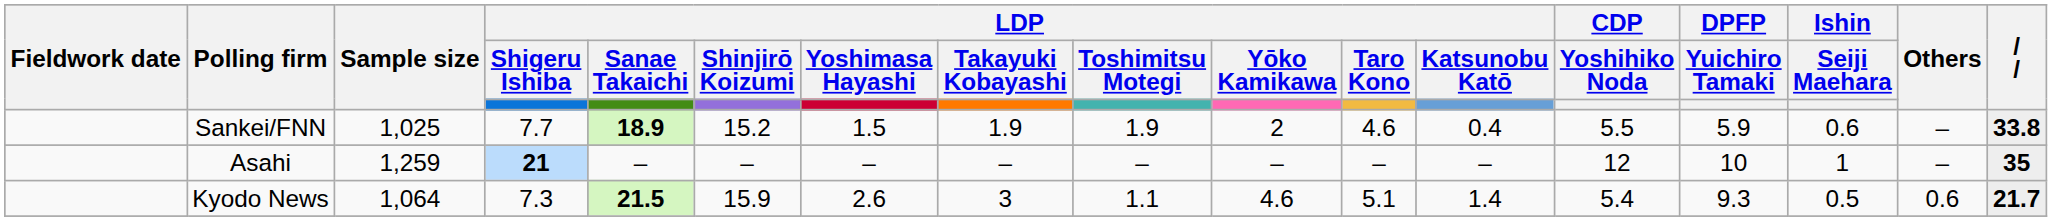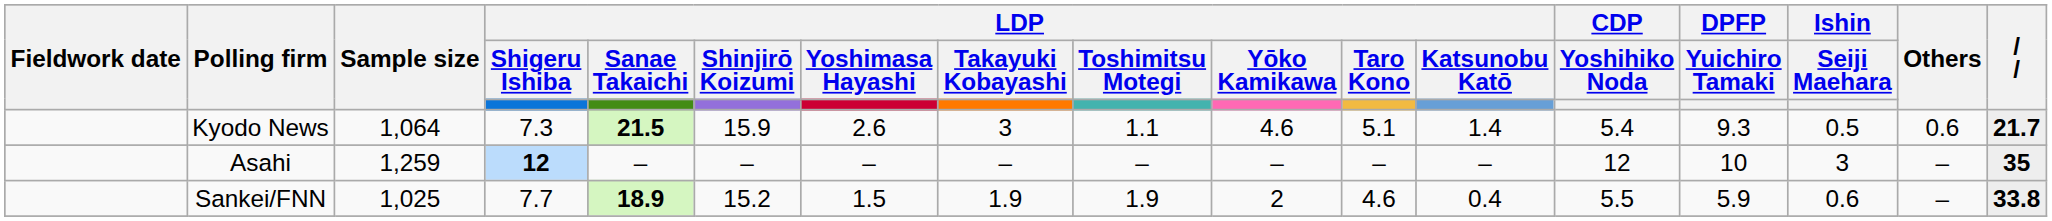rows swapped: Kyodo News <-> Sankei/FNN
Asahi | LDP / Shigeru Ishiba: 21 -> 12
Asahi | Ishin / Seiji Maehara: 1 -> 3
